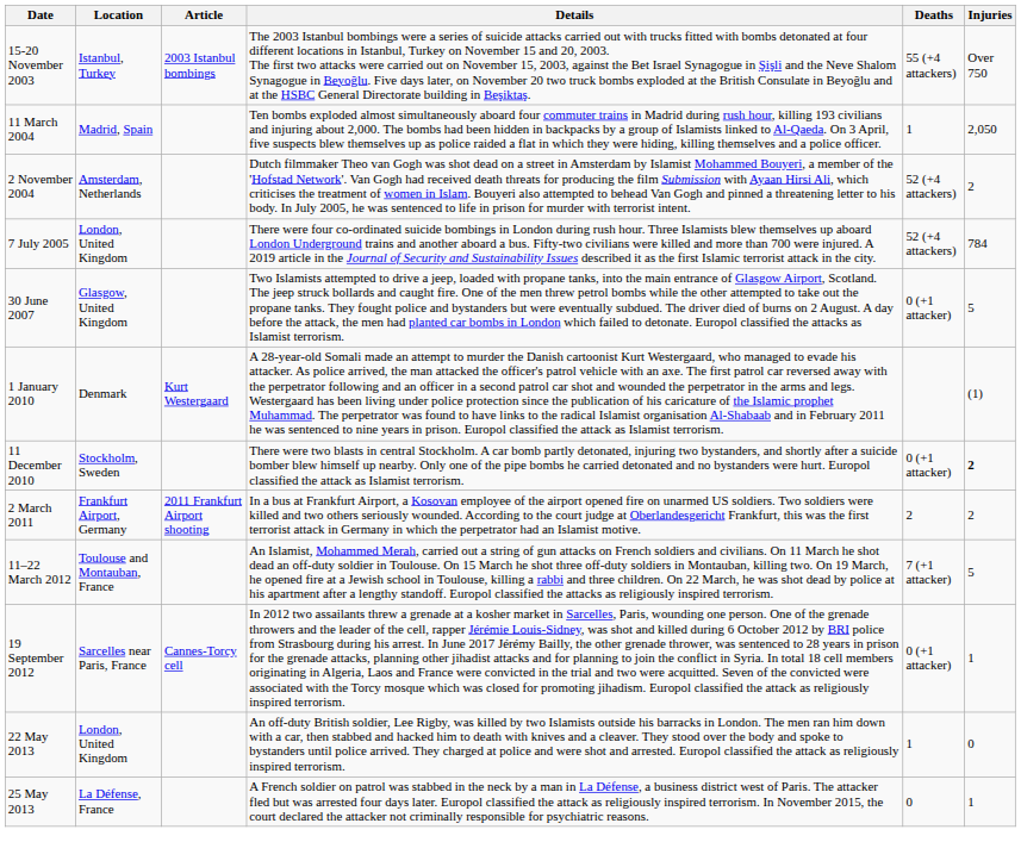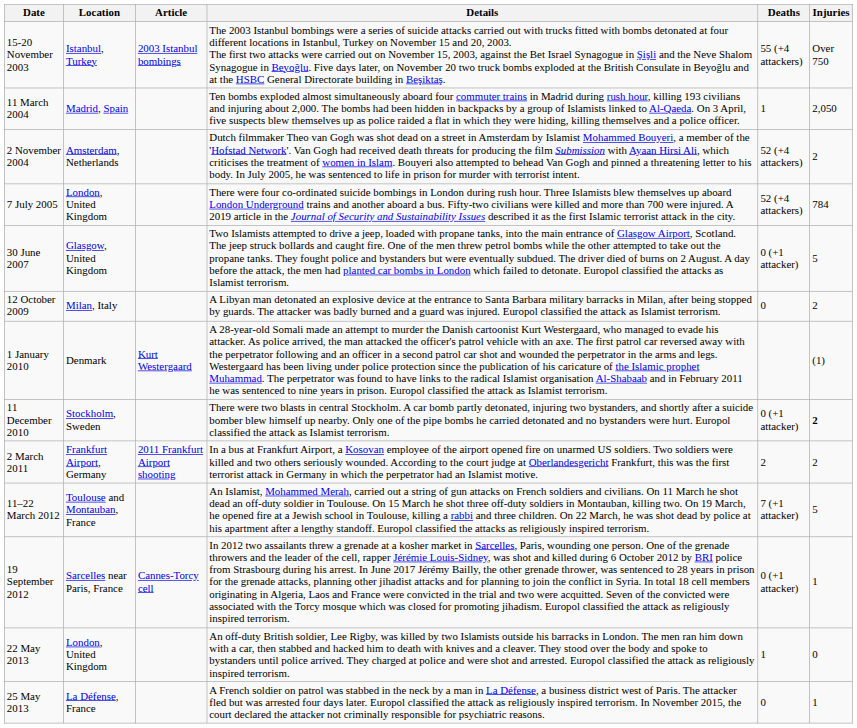+ row: 12 October 2009 | Milan, Italy | A Libyan man detonated an explosive device at the entrance to Santa Barbara military barracks in Milan, after being stopped by guards. The attacker was badly burned and a guard was injured. Europol classified the attack as Islamist terrorism. | 0 | 2
